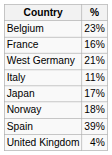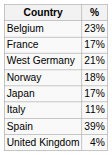France | %: 16% -> 17%
rows swapped: Italy <-> Norway
